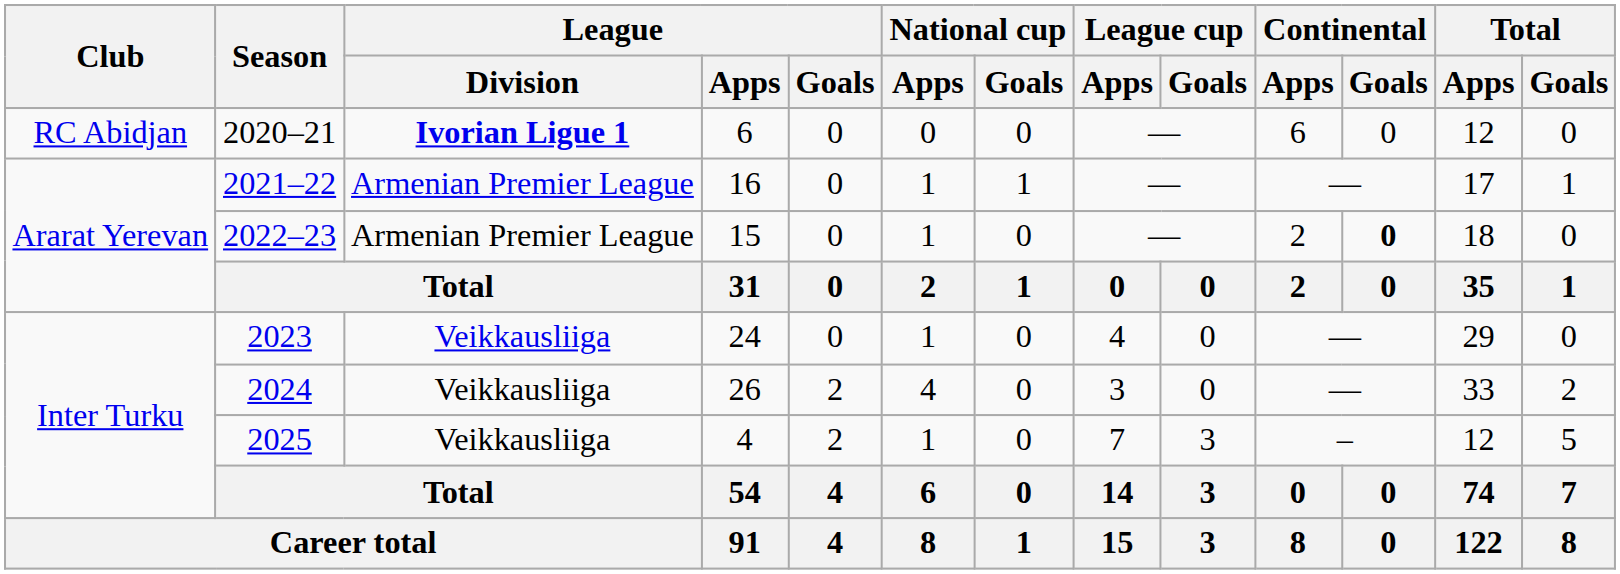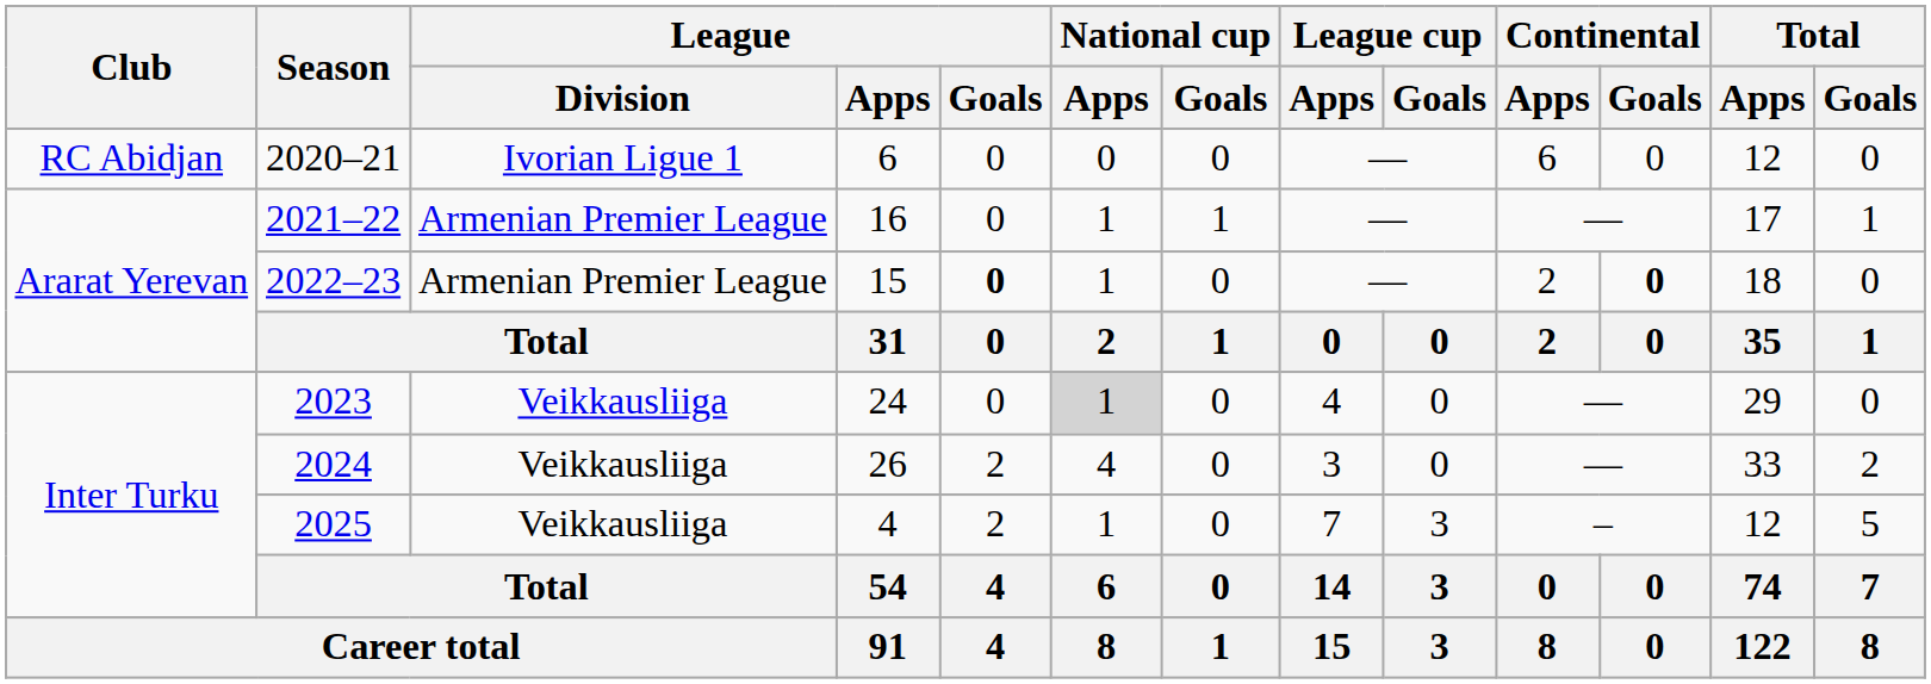2020–21 | League / Division: bold -> normal
2022–23 | League / Goals: normal -> bold
2023 | National cup / Apps: no background -> lightgrey background
